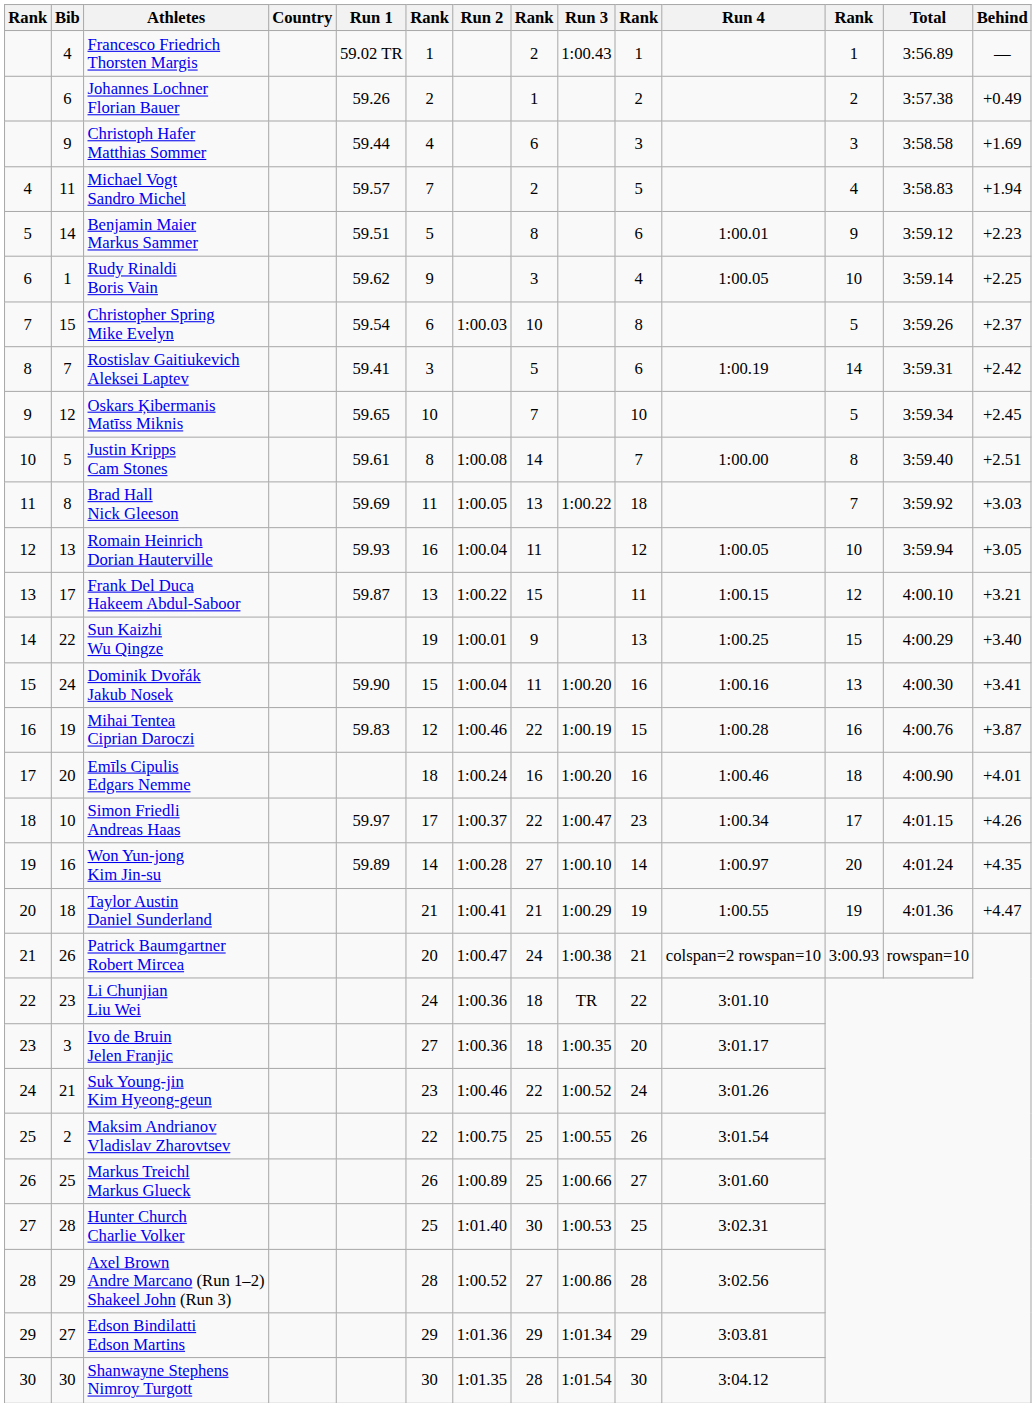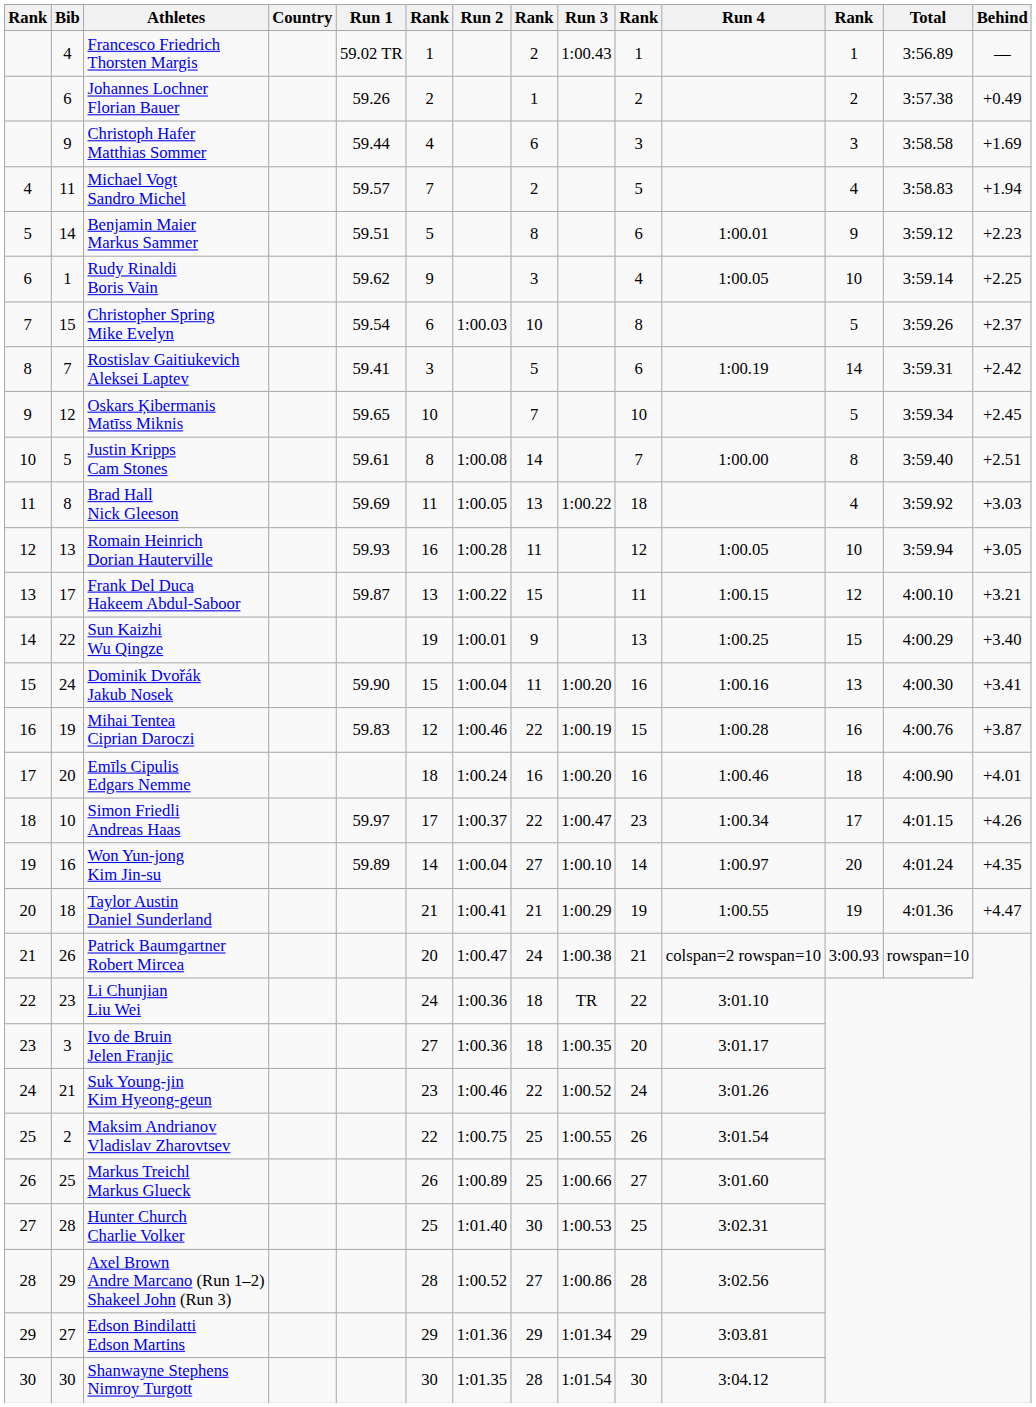Brad Hall Nick Gleeson | column 12: 7 -> 4
Romain Heinrich Dorian Hauterville | Run 2: 1:00.04 -> 1:00.28
Won Yun-jong Kim Jin-su | Run 2: 1:00.28 -> 1:00.04
